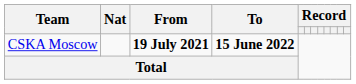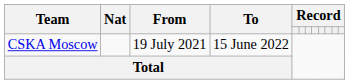CSKA Moscow | From: bold -> normal
CSKA Moscow | To: bold -> normal
